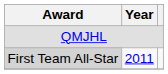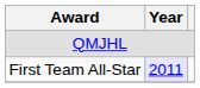First Team All-Star | Award: lightgrey background -> no background
First Team All-Star | Year: no background -> lavender background
